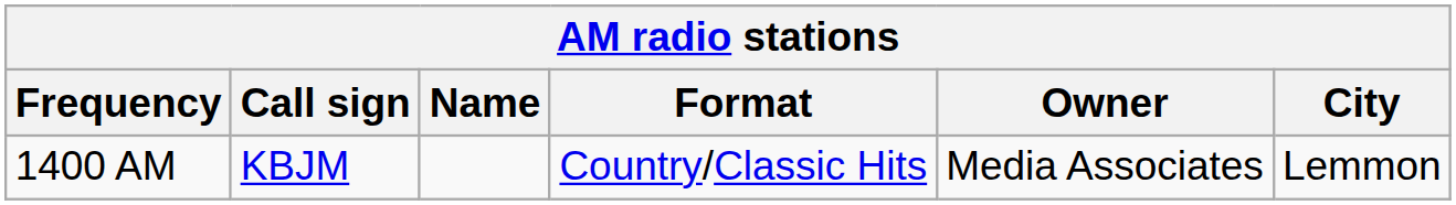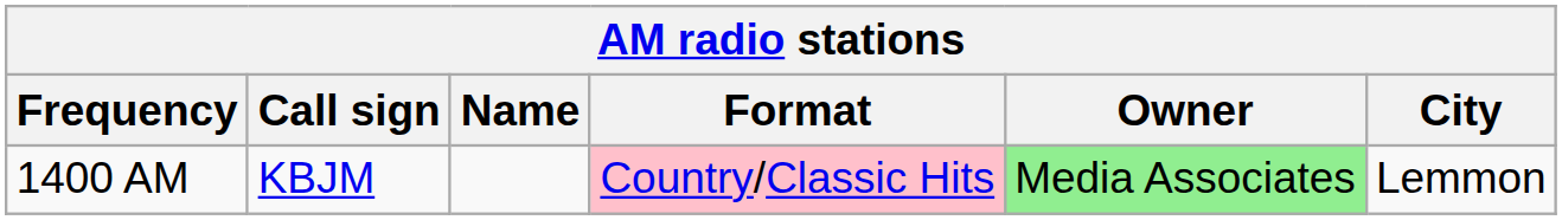1400 AM | Format: no background -> pink background
1400 AM | Owner: no background -> lightgreen background
